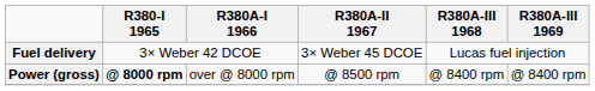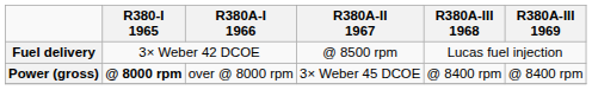Fuel delivery | R380A-II 1967: 3× Weber 45 DCOE -> @ 8500 rpm
Power (gross) | R380A-II 1967: @ 8500 rpm -> 3× Weber 45 DCOE
